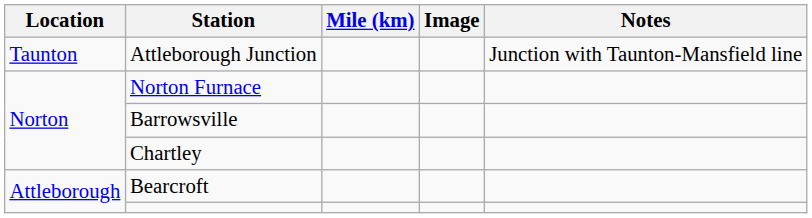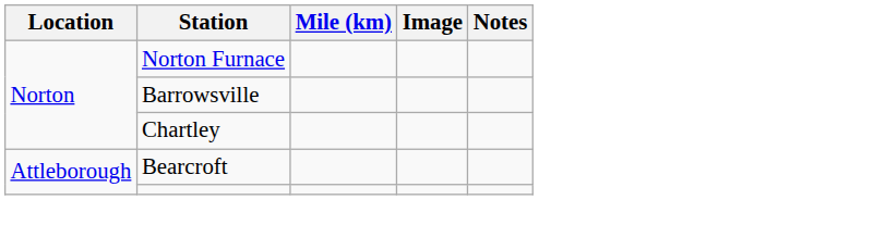- row: Taunton | Attleborough Junction | Junction with Taunton-Mansfield line
